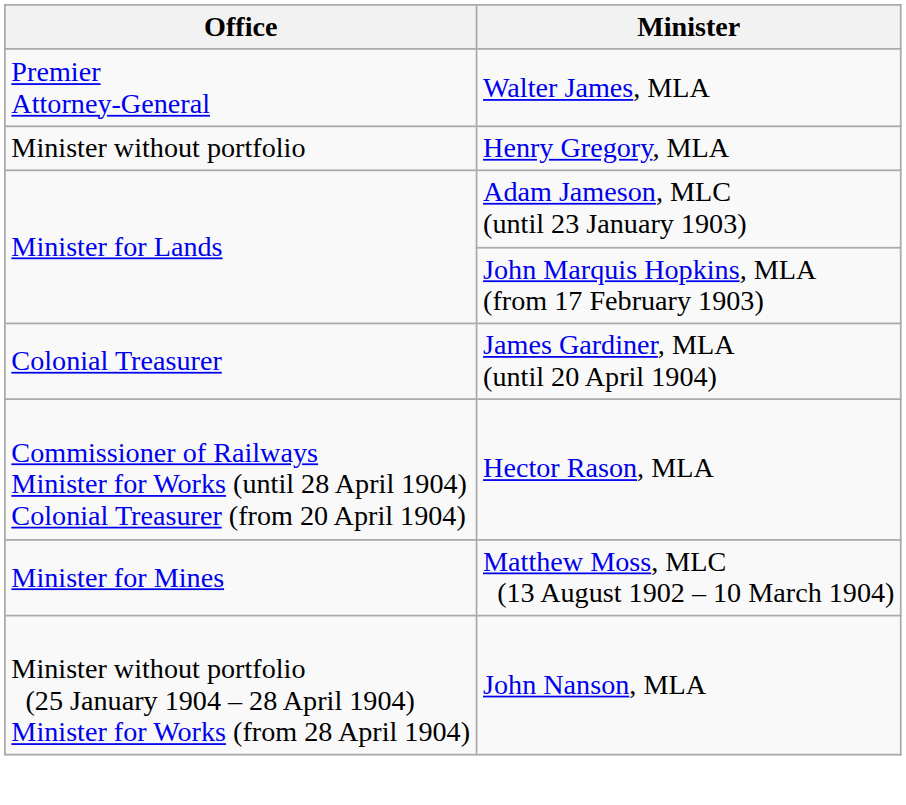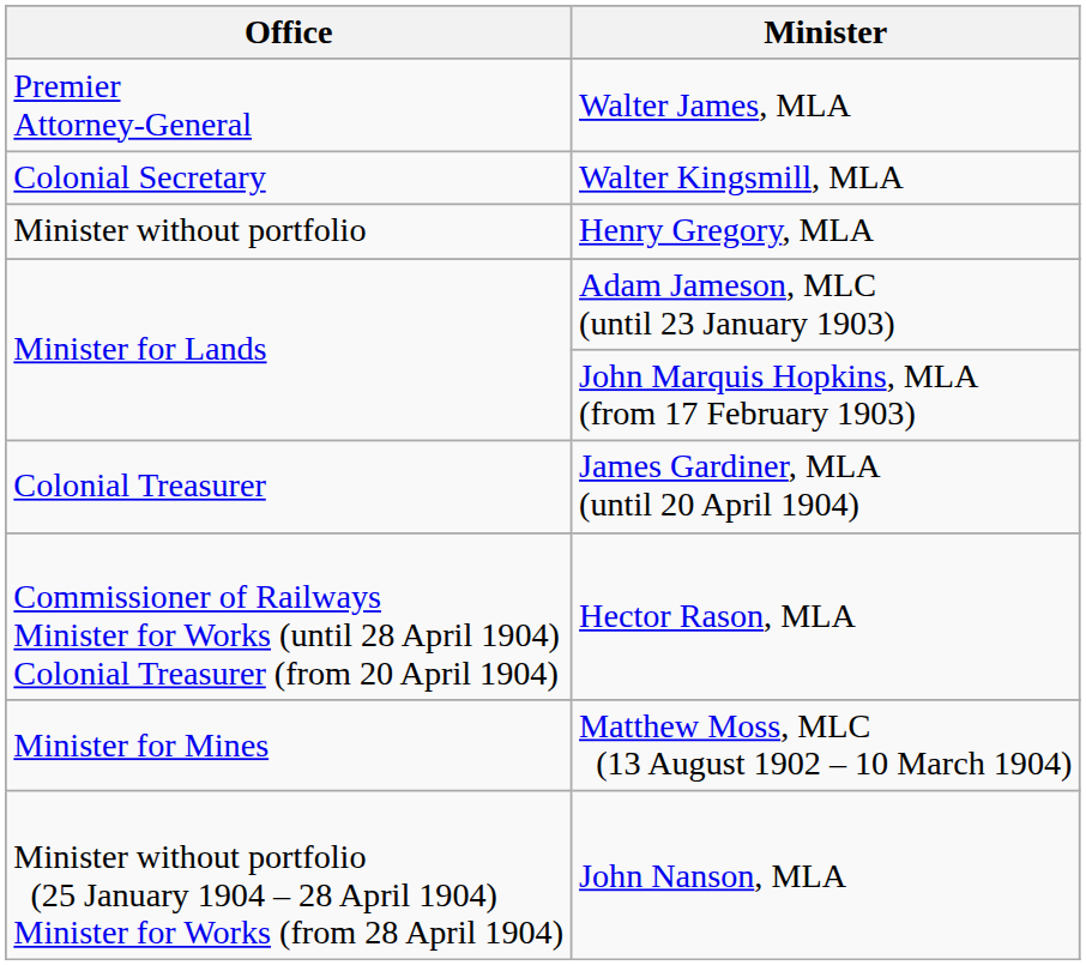+ row: Colonial Secretary | Walter Kingsmill, MLA
